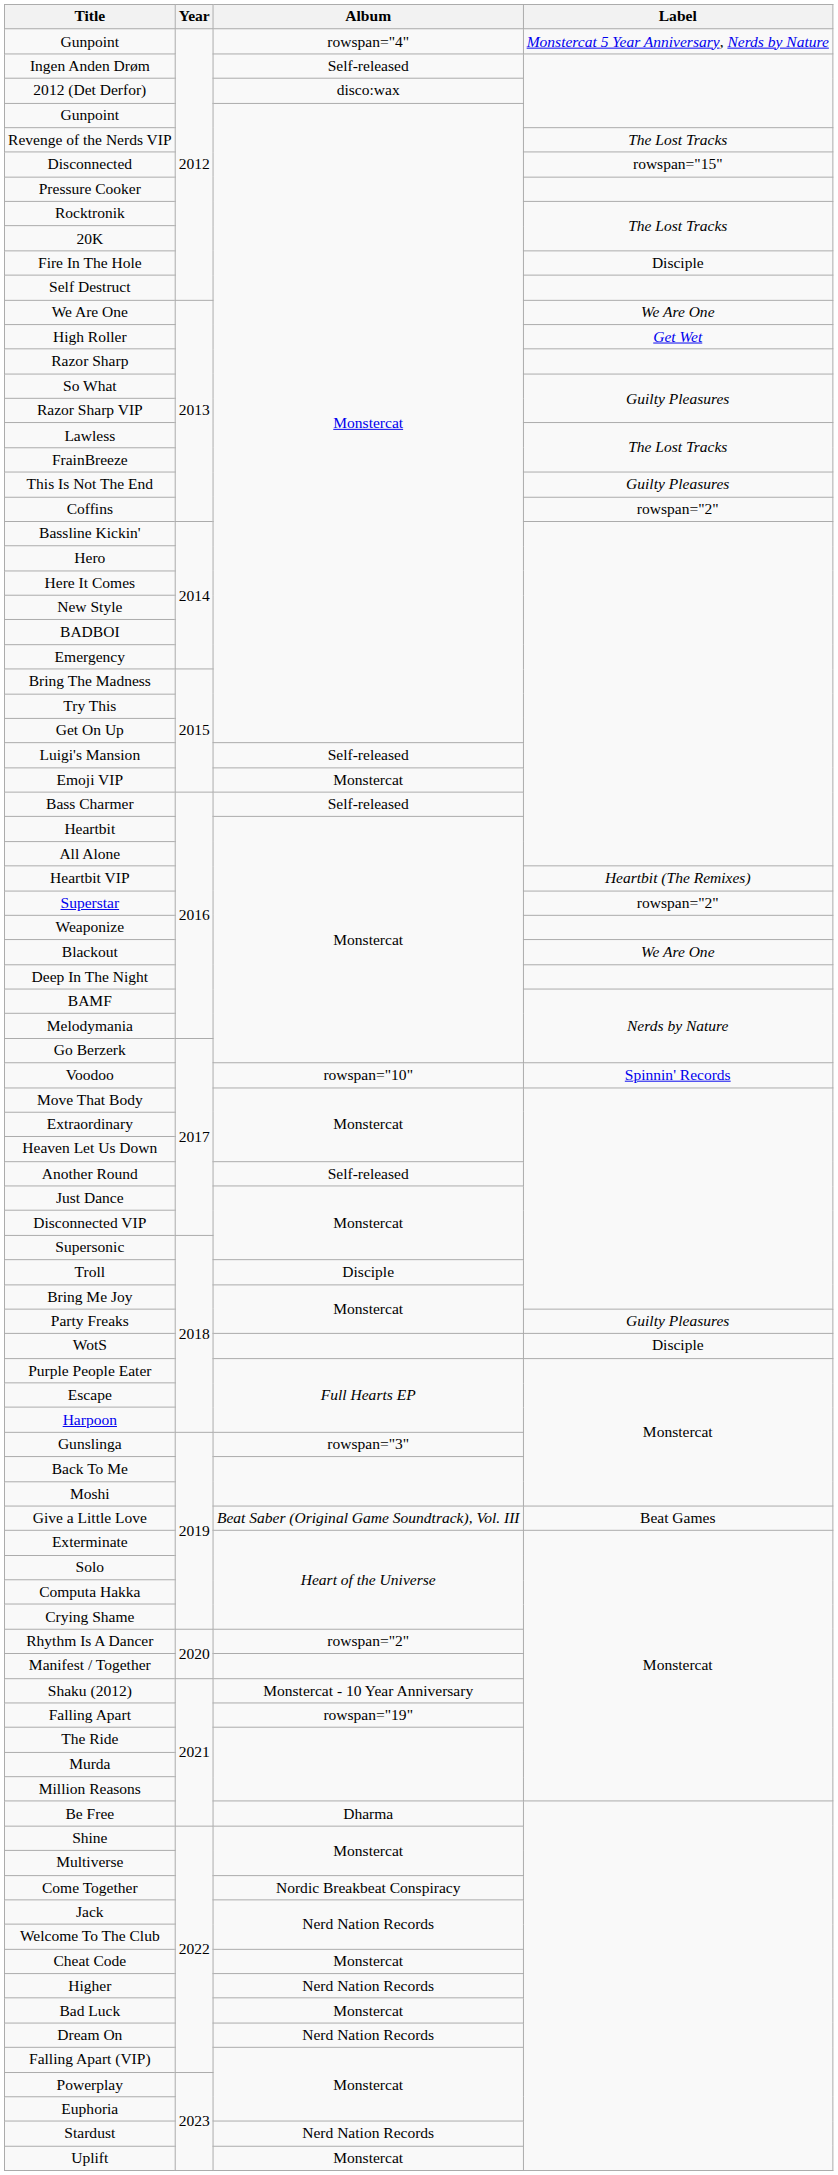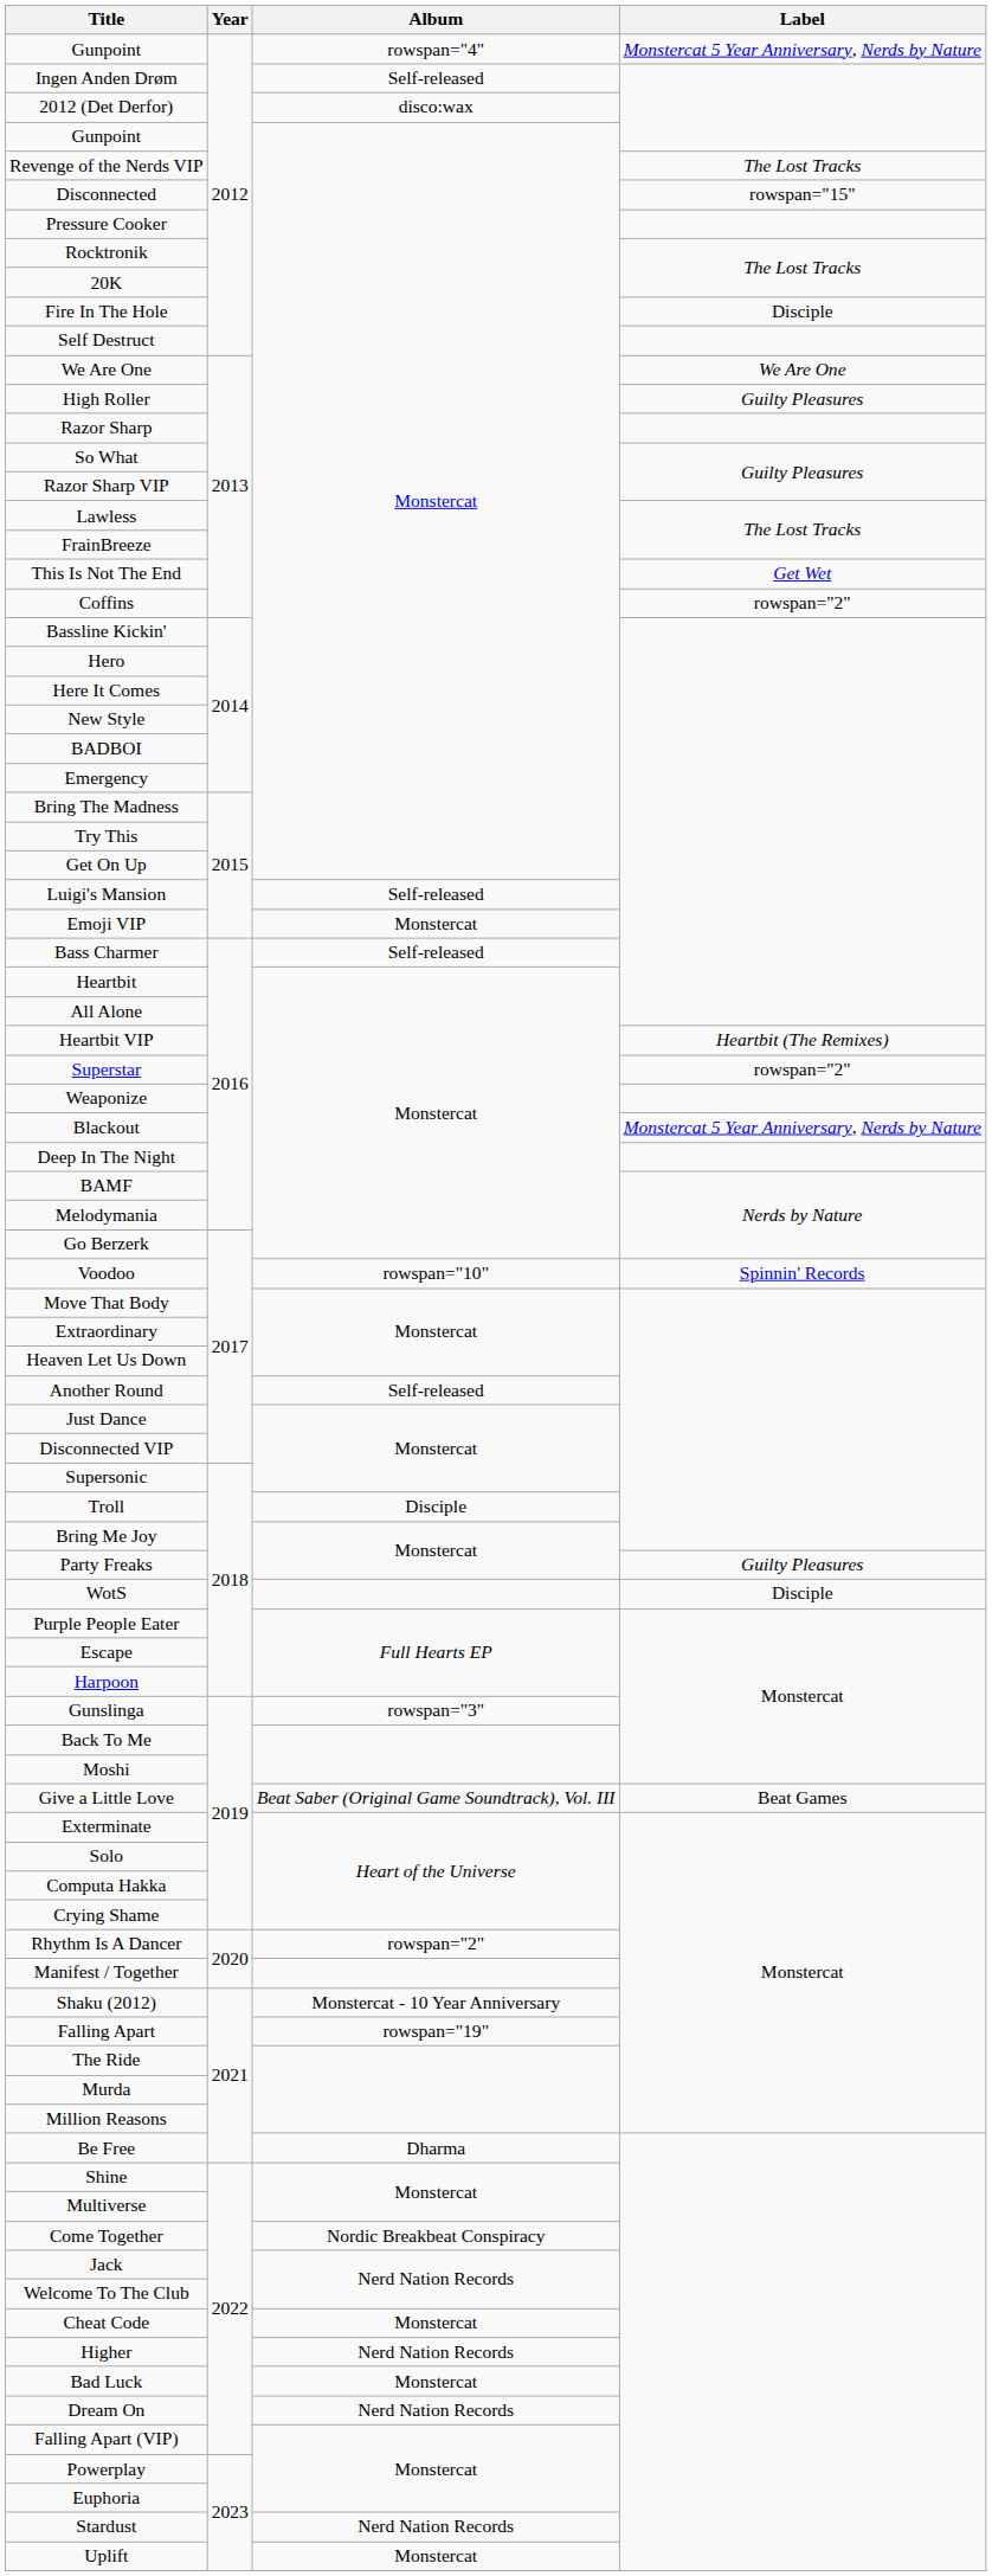High Roller | Label: Get Wet -> Guilty Pleasures
This Is Not The End | Label: Guilty Pleasures -> Get Wet
Blackout | Label: We Are One -> Monstercat 5 Year Anniversary, Nerds by Nature
